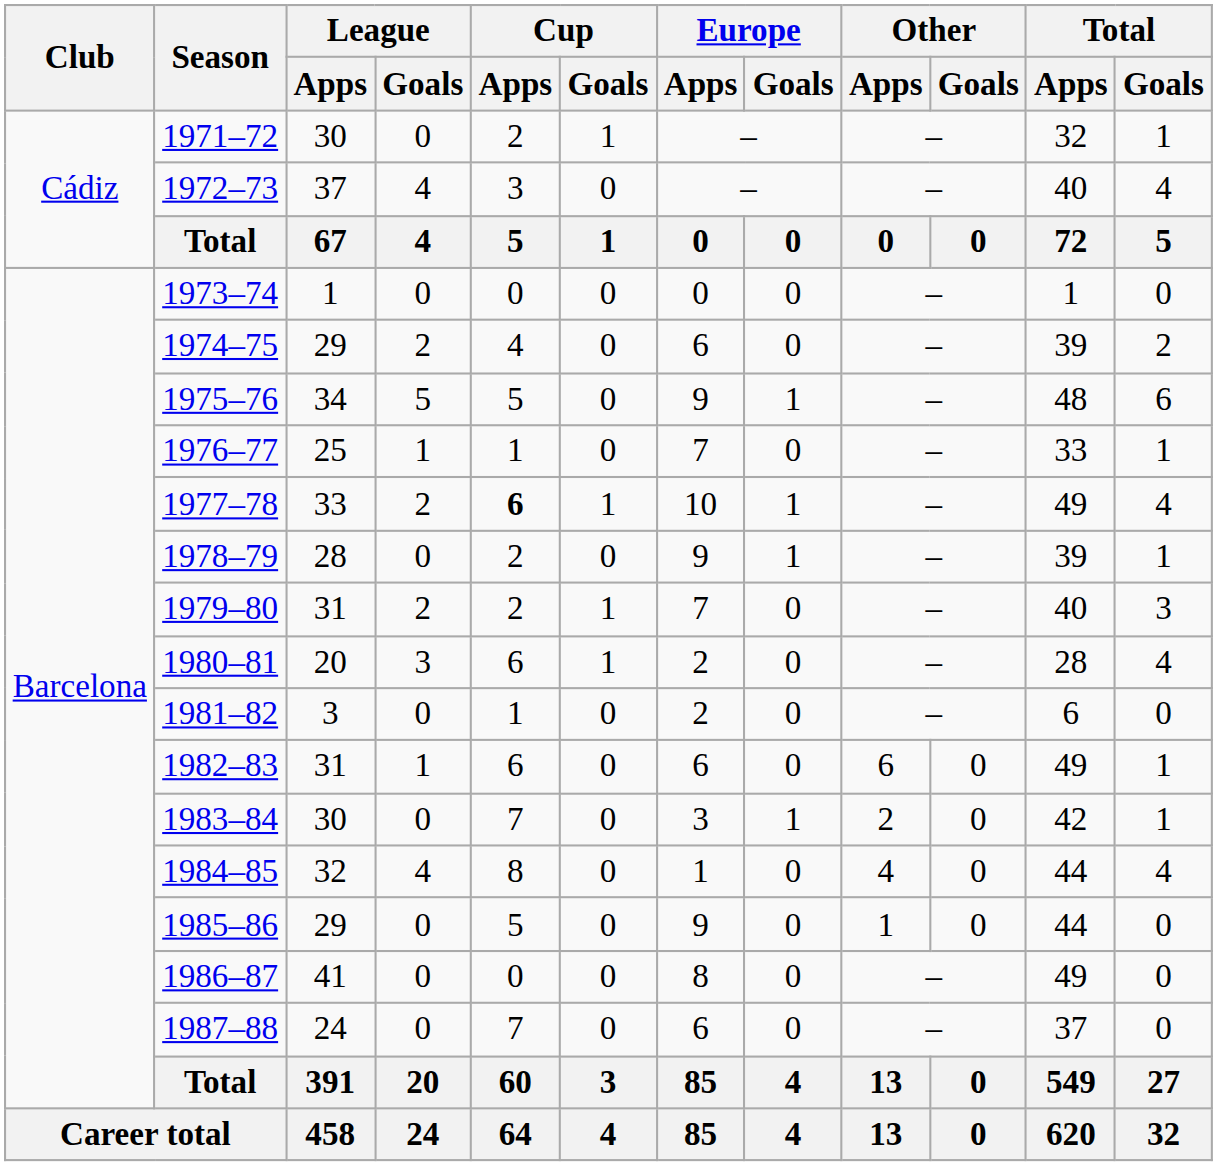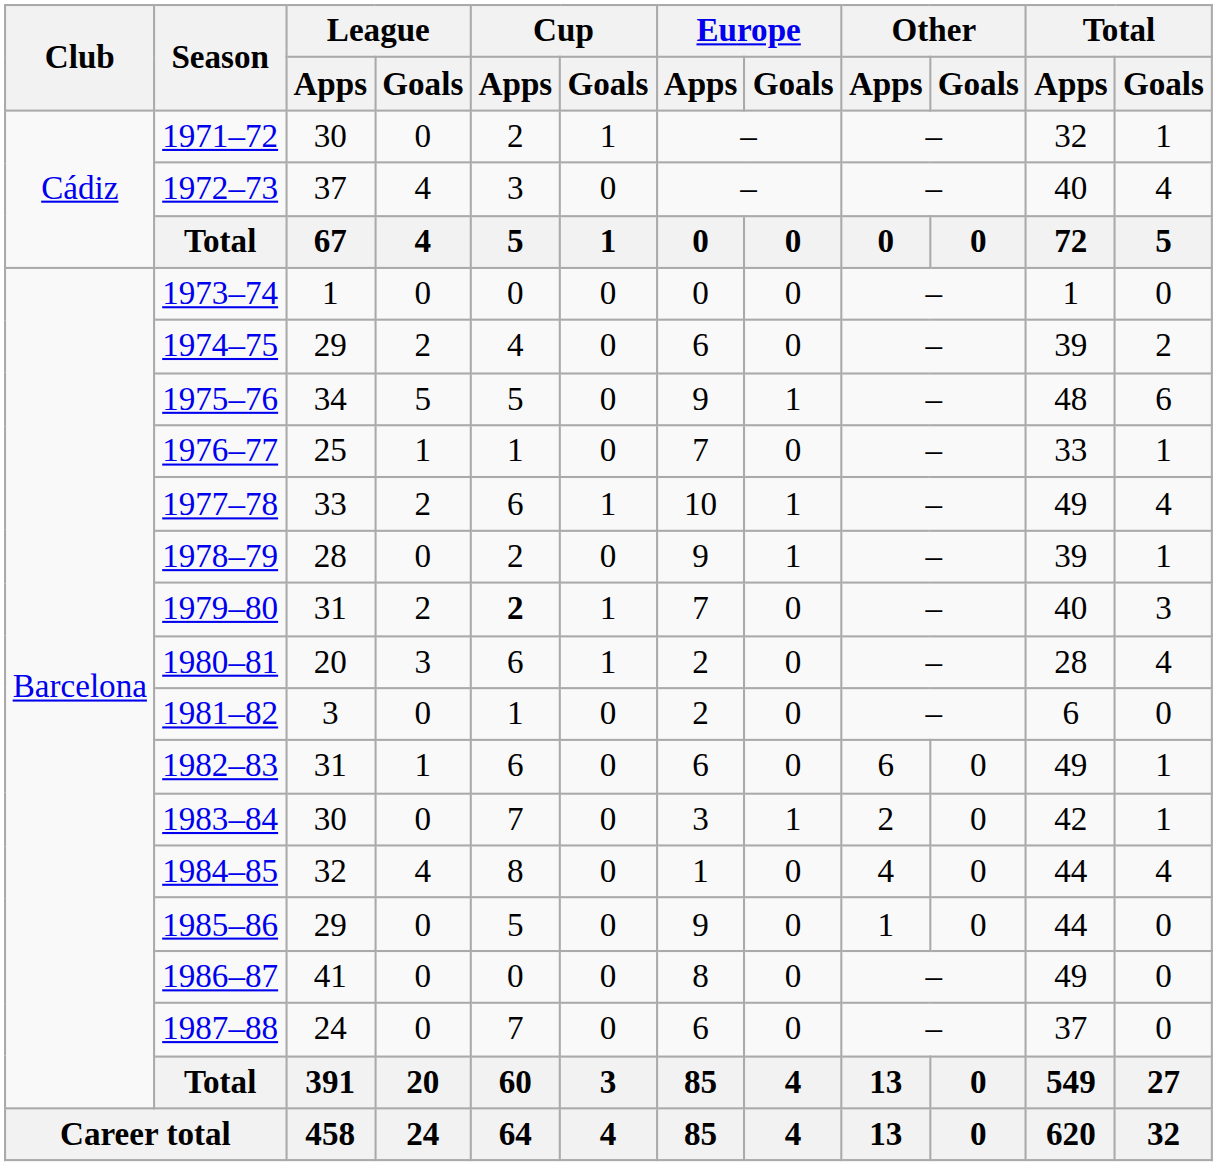1977–78 | Cup / Apps: bold -> normal
1979–80 | Cup / Apps: normal -> bold
